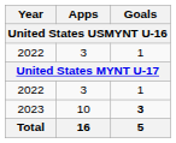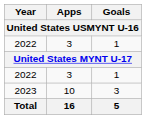2023 | Goals: bold -> normal
